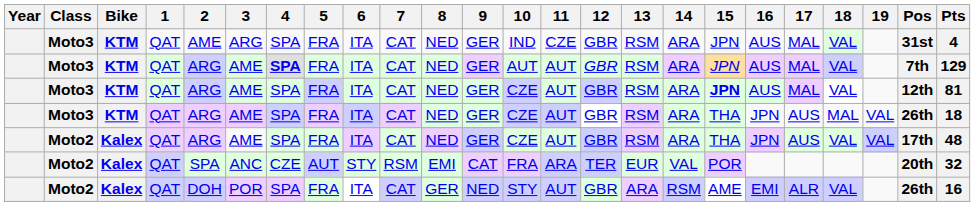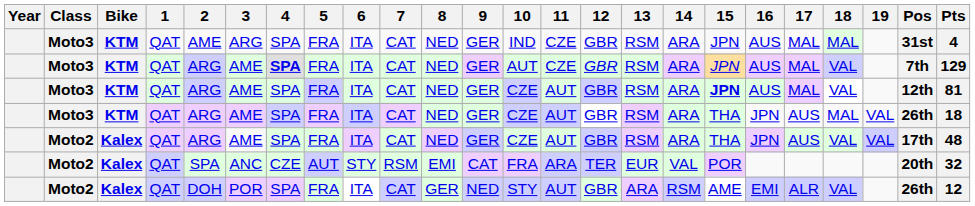row 2 | 18: VAL -> MAL
row 3 | 11: AUT -> CZE
row 8 | Pts: 16 -> 12
